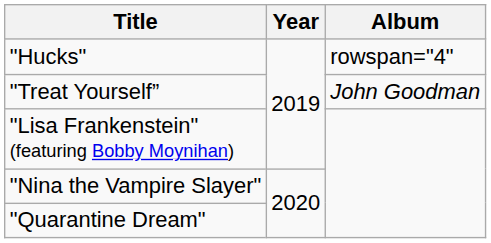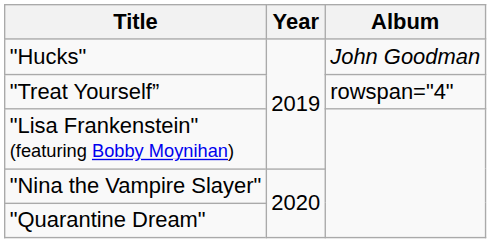"Hucks" | Album: rowspan="4" -> John Goodman
"Treat Yourself” | Album: John Goodman -> rowspan="4"
